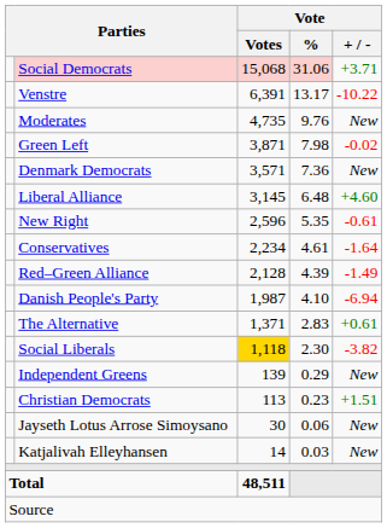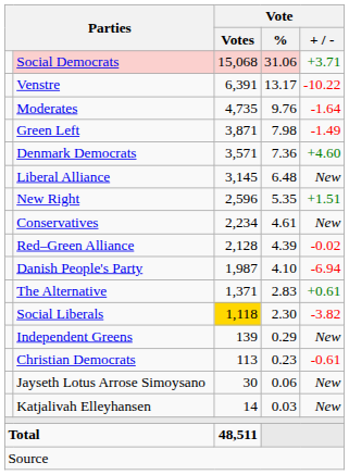Moderates | Vote / + / -: New -> -1.64
Green Left | Vote / + / -: -0.02 -> -1.49
Denmark Democrats | Vote / + / -: New -> +4.60
Liberal Alliance | Vote / + / -: +4.60 -> New
New Right | Vote / + / -: -0.61 -> +1.51
Conservatives | Vote / + / -: -1.64 -> New
Red–Green Alliance | Vote / + / -: -1.49 -> -0.02
Christian Democrats | Vote / + / -: +1.51 -> -0.61
